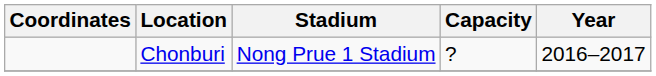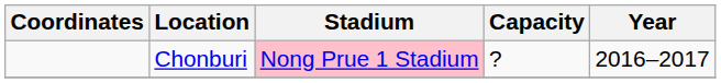Chonburi | Stadium: no background -> pink background
